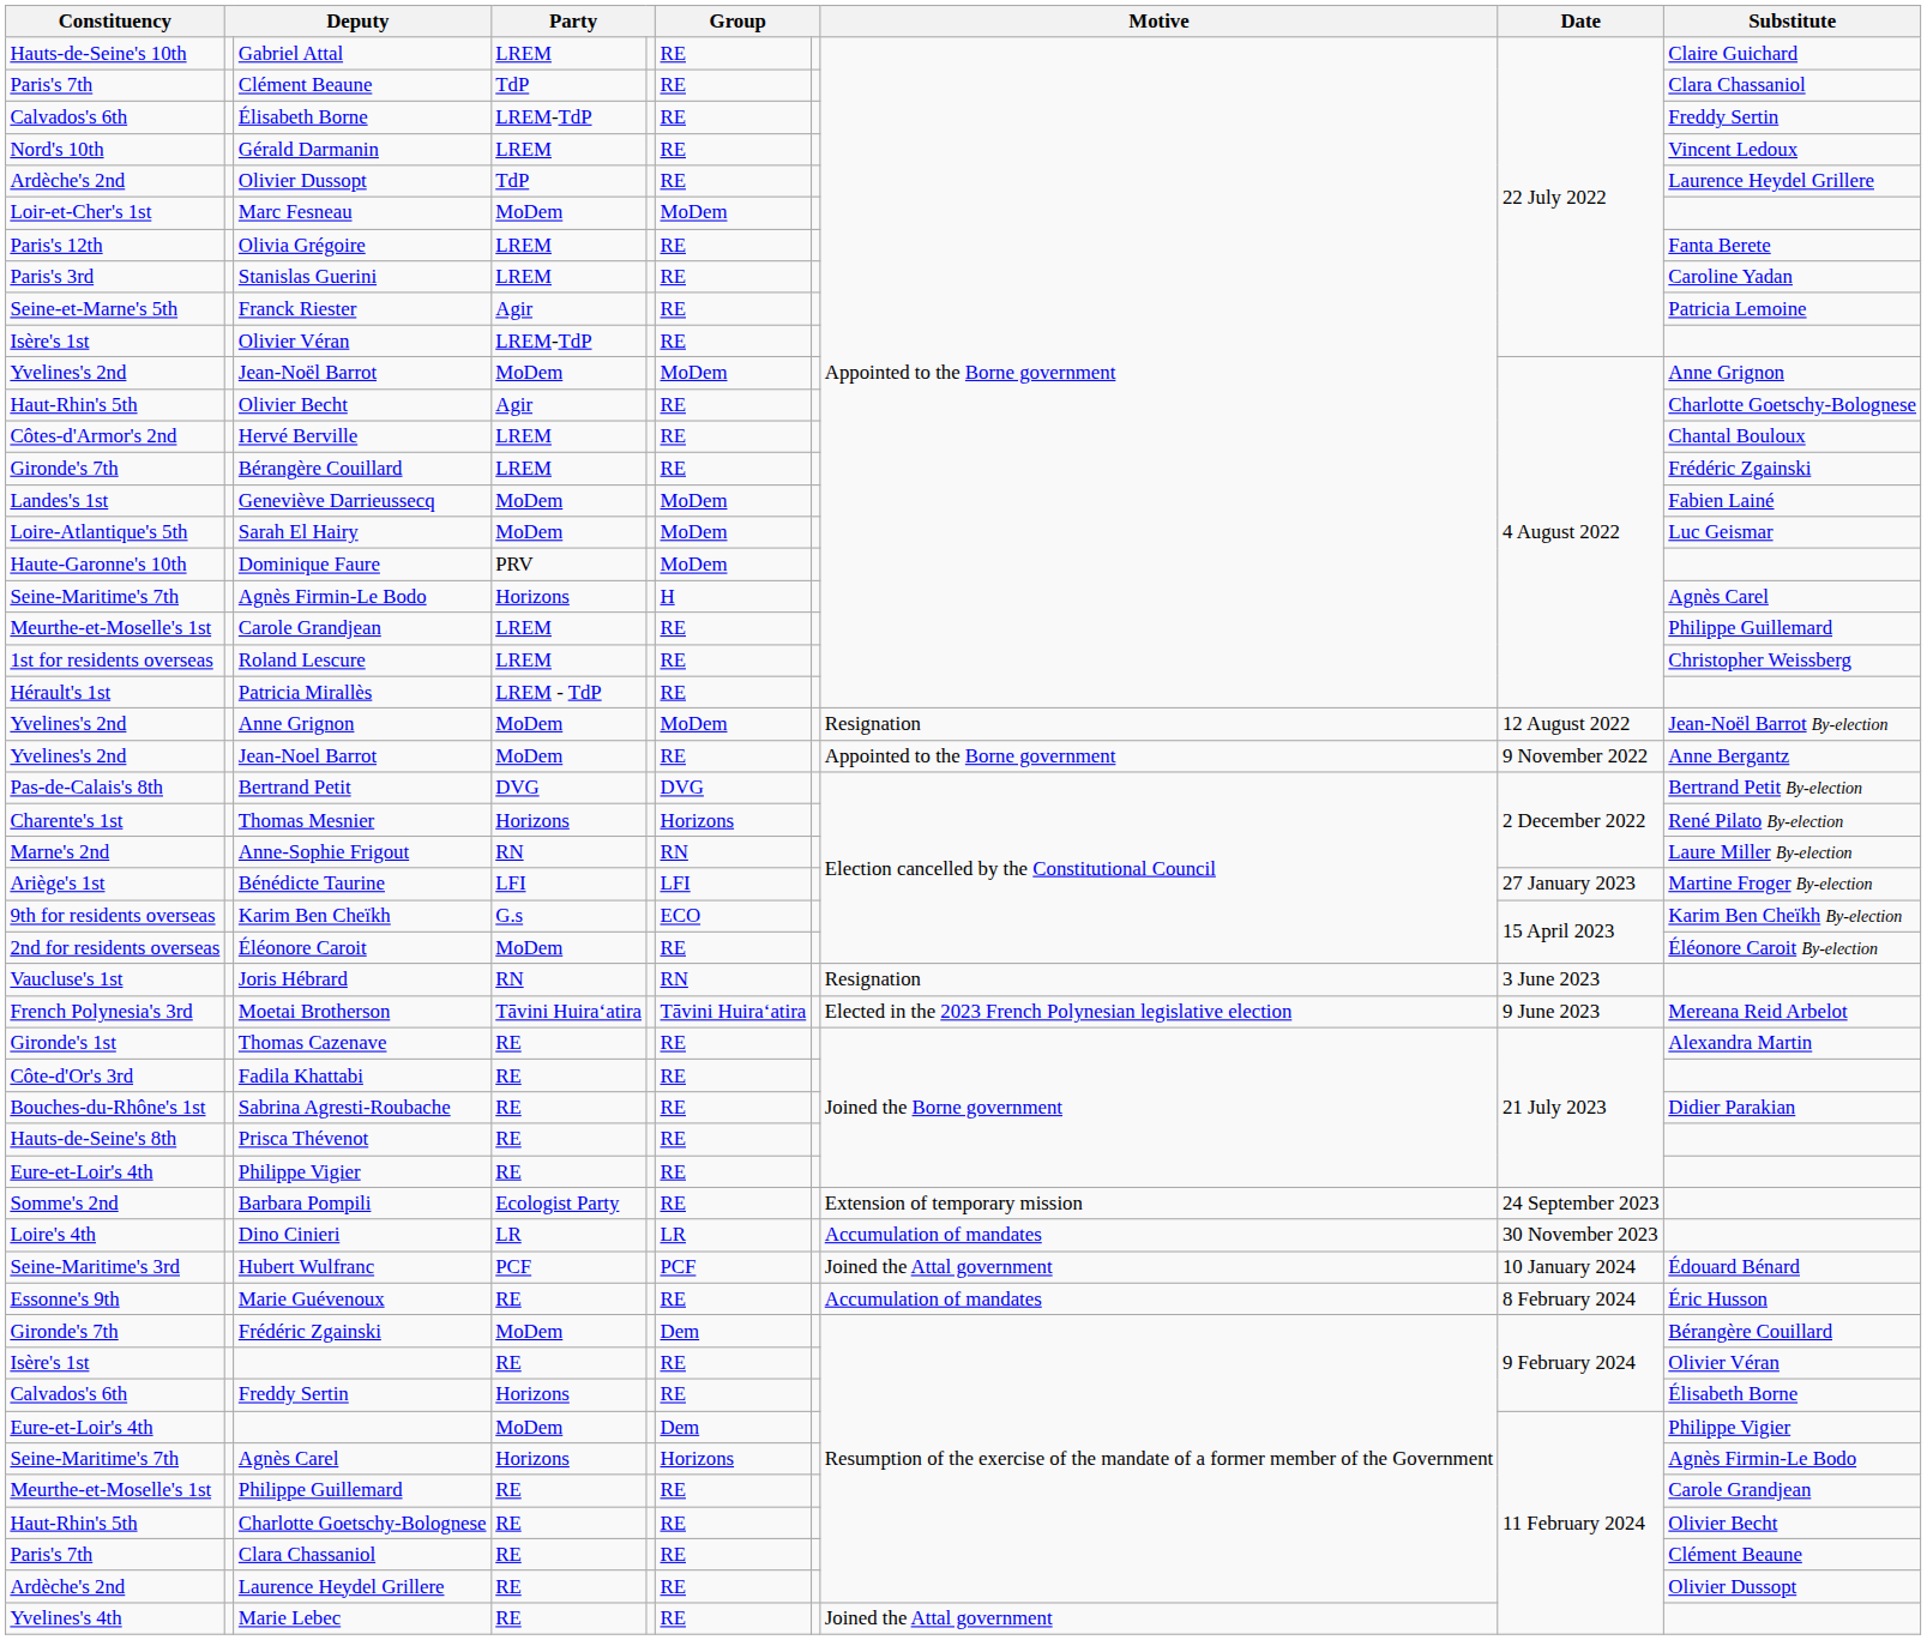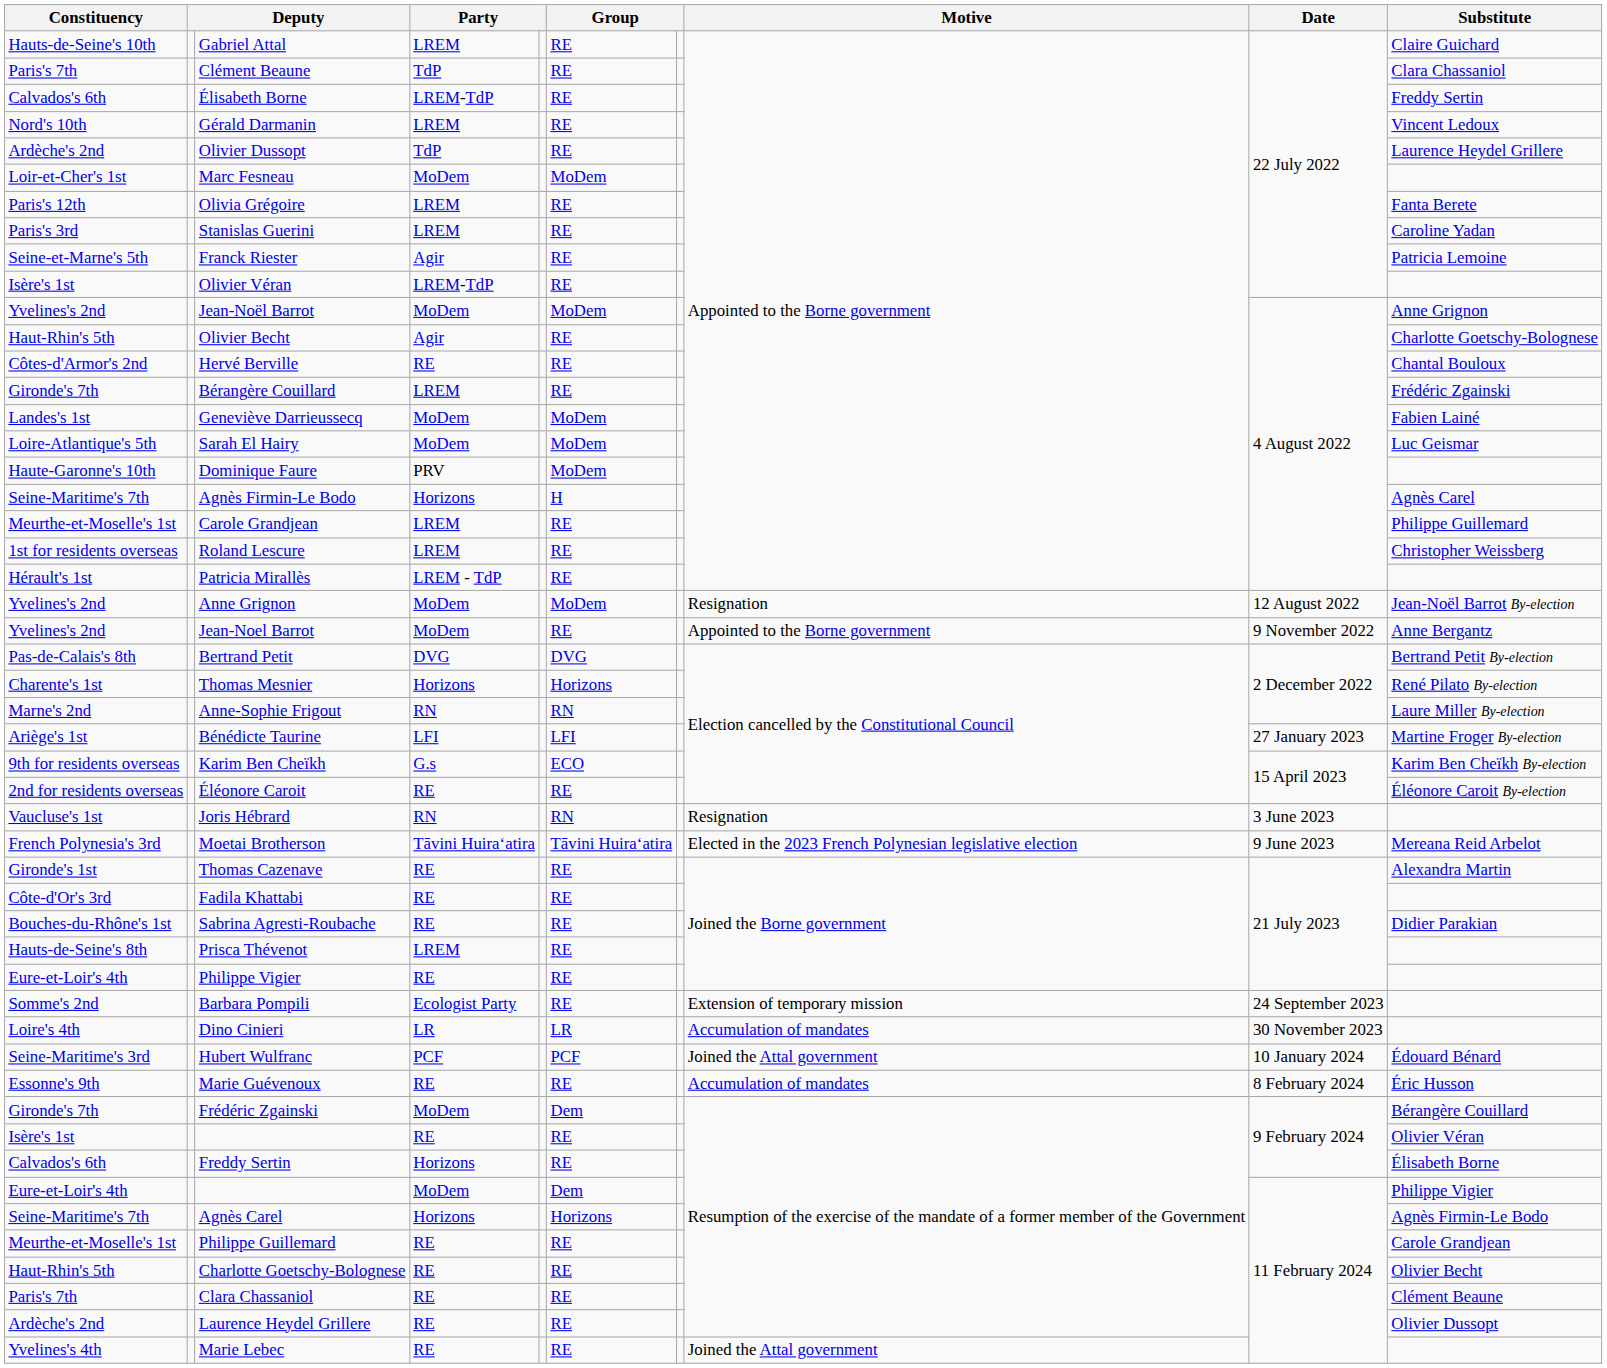Hervé Berville | column 4: LREM -> RE
Éléonore Caroit | column 4: MoDem -> RE
Prisca Thévenot | column 4: RE -> LREM
